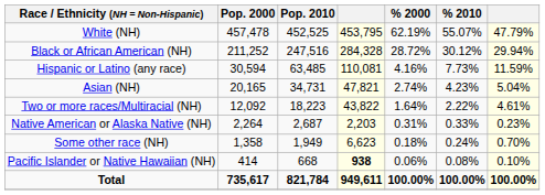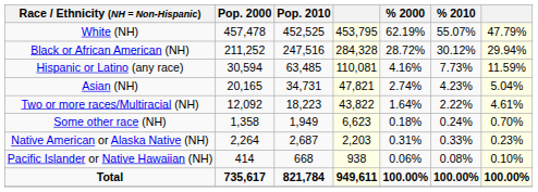rows swapped: Some other race (NH) <-> Native American or Alaska Native (NH)
Pacific Islander or Native Hawaiian (NH) | column 4: bold -> normal
